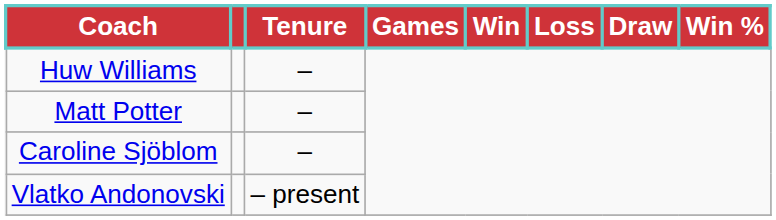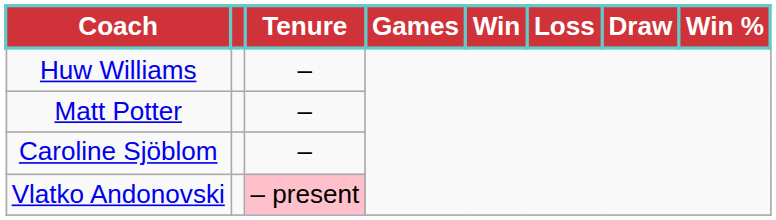Vlatko Andonovski | Tenure: no background -> pink background
